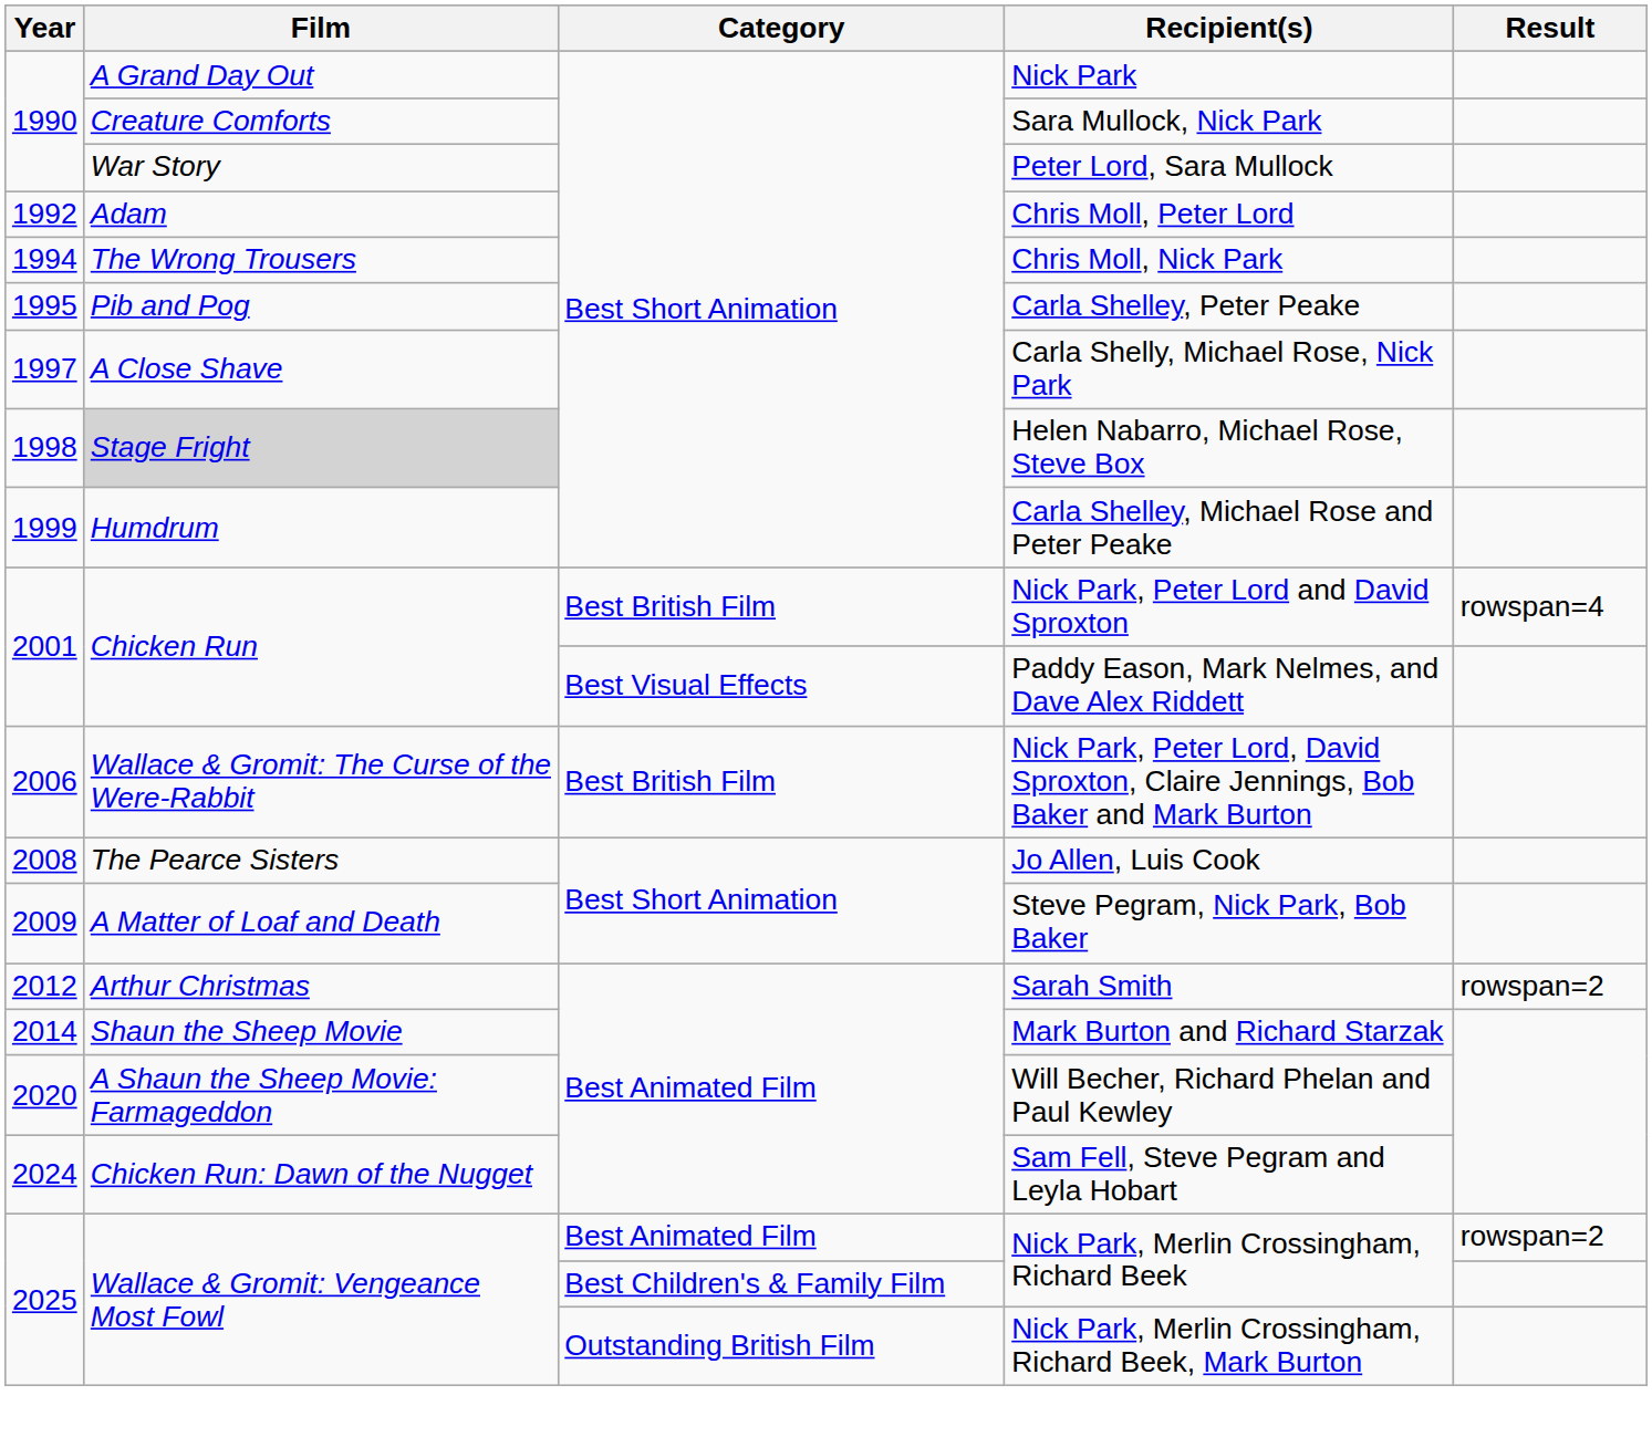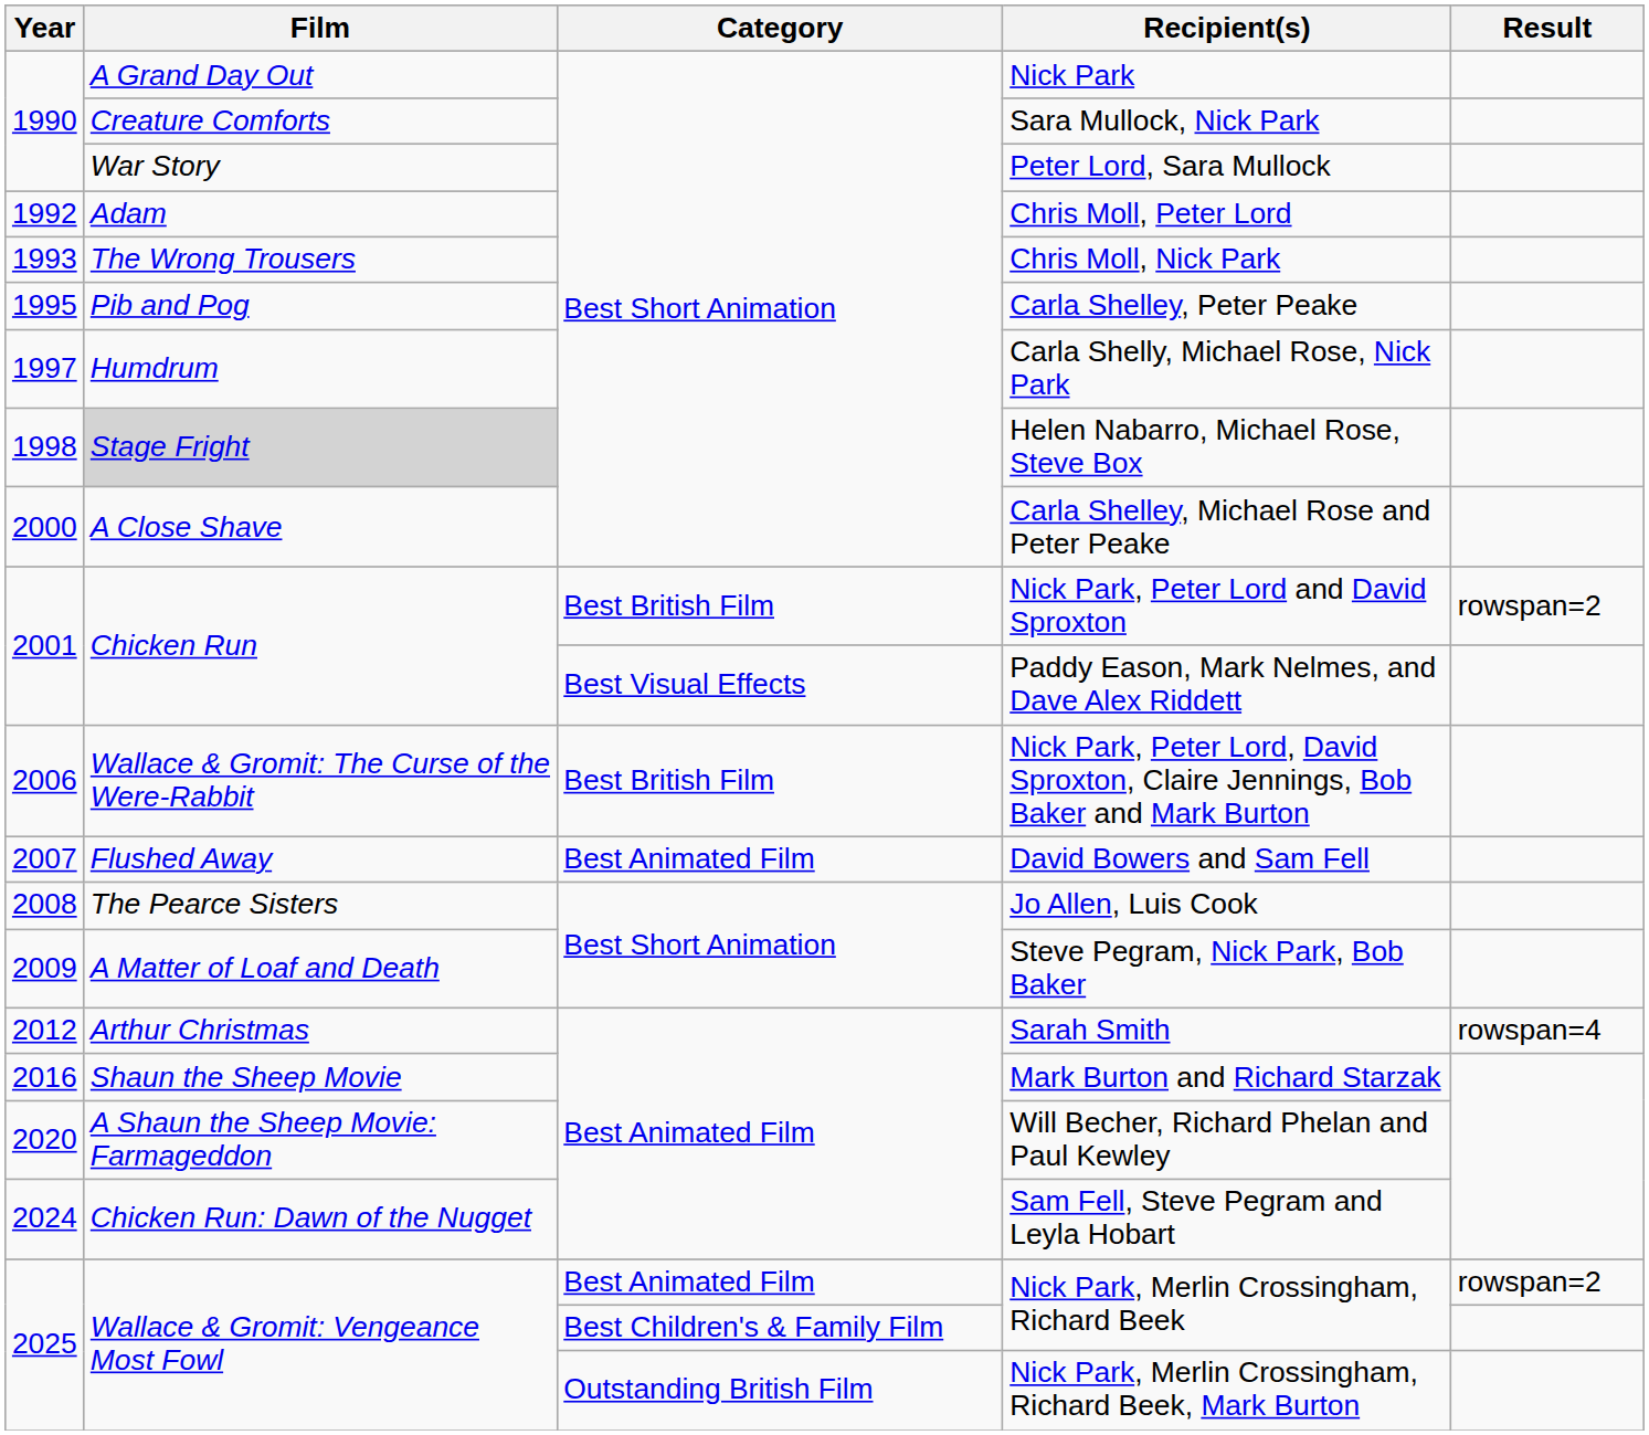Chris Moll, Nick Park | Year: 1994 -> 1993
Carla Shelly, Michael Rose, Nick Park | Film: A Close Shave -> Humdrum
Carla Shelley, Michael Rose and Peter Peake | Year: 1999 -> 2000
Carla Shelley, Michael Rose and Peter Peake | Film: Humdrum -> A Close Shave
Nick Park, Peter Lord and David Sproxton | Result: rowspan=4 -> rowspan=2
+ row: 2007 | Flushed Away | Best Animated Film | David Bowers and Sam Fell
Sarah Smith | Result: rowspan=2 -> rowspan=4
Mark Burton and Richard Starzak | Year: 2014 -> 2016
